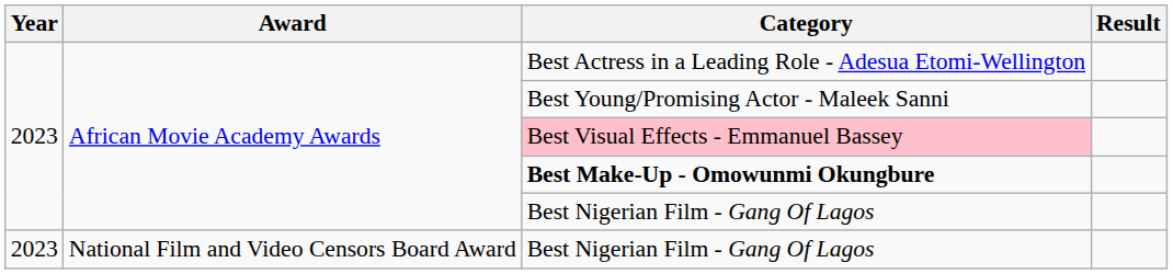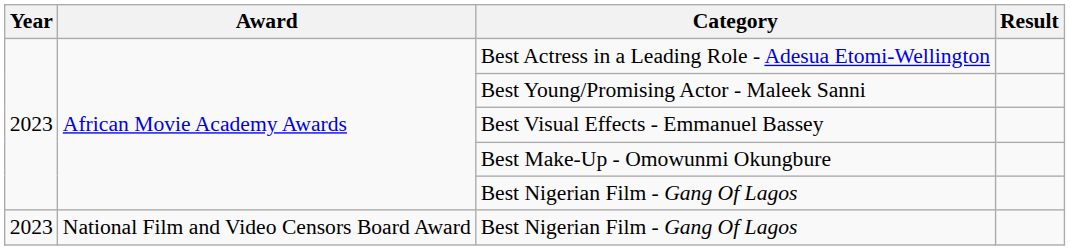Best Visual Effects - Emmanuel Bassey | Category: pink background -> no background
Best Make-Up - Omowunmi Okungbure | Category: bold -> normal
